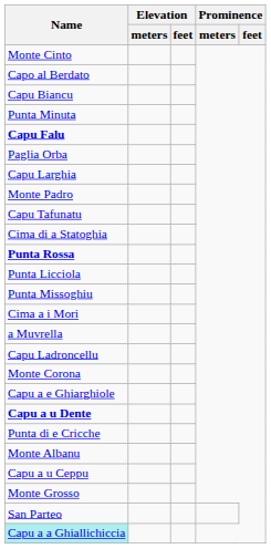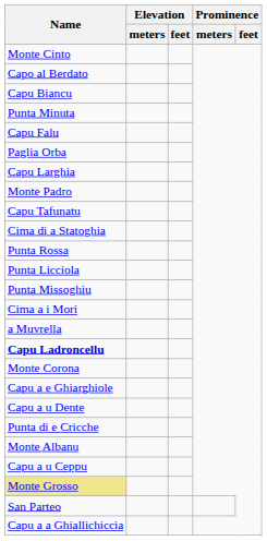Capu Falu | Name: bold -> normal
Punta Rossa | Name: bold -> normal
Capu Ladroncellu | Name: normal -> bold
Capu a u Dente | Name: bold -> normal
Monte Grosso | Name: no background -> khaki background
Capu a a Ghiallichiccia | Name: paleturquoise background -> no background
